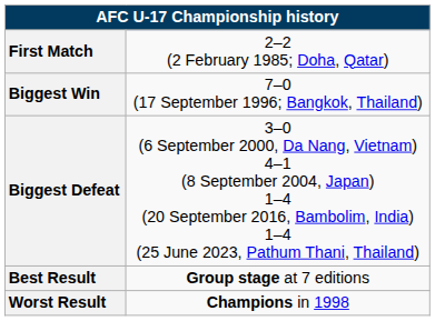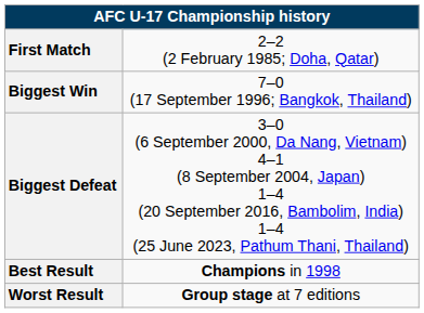Best Result | column 2: Group stage at 7 editions -> Champions in 1998
Worst Result | column 2: Champions in 1998 -> Group stage at 7 editions
